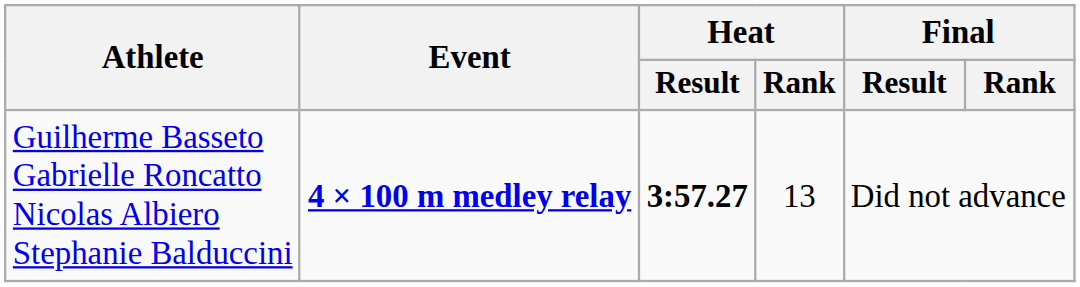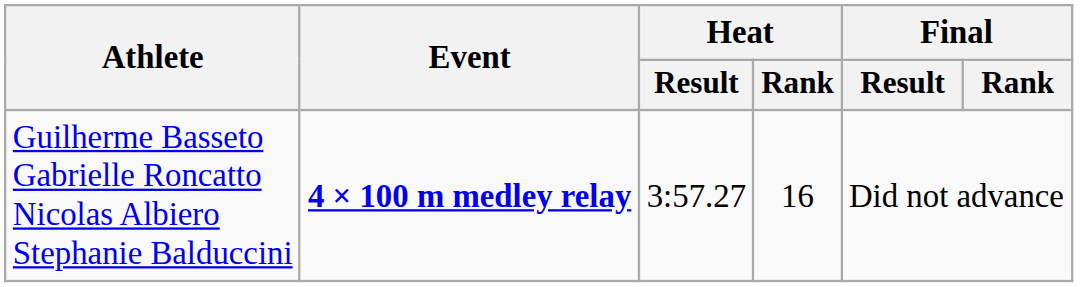row 3 | Heat / Result: bold -> normal
row 3 | Heat / Rank: 13 -> 16
